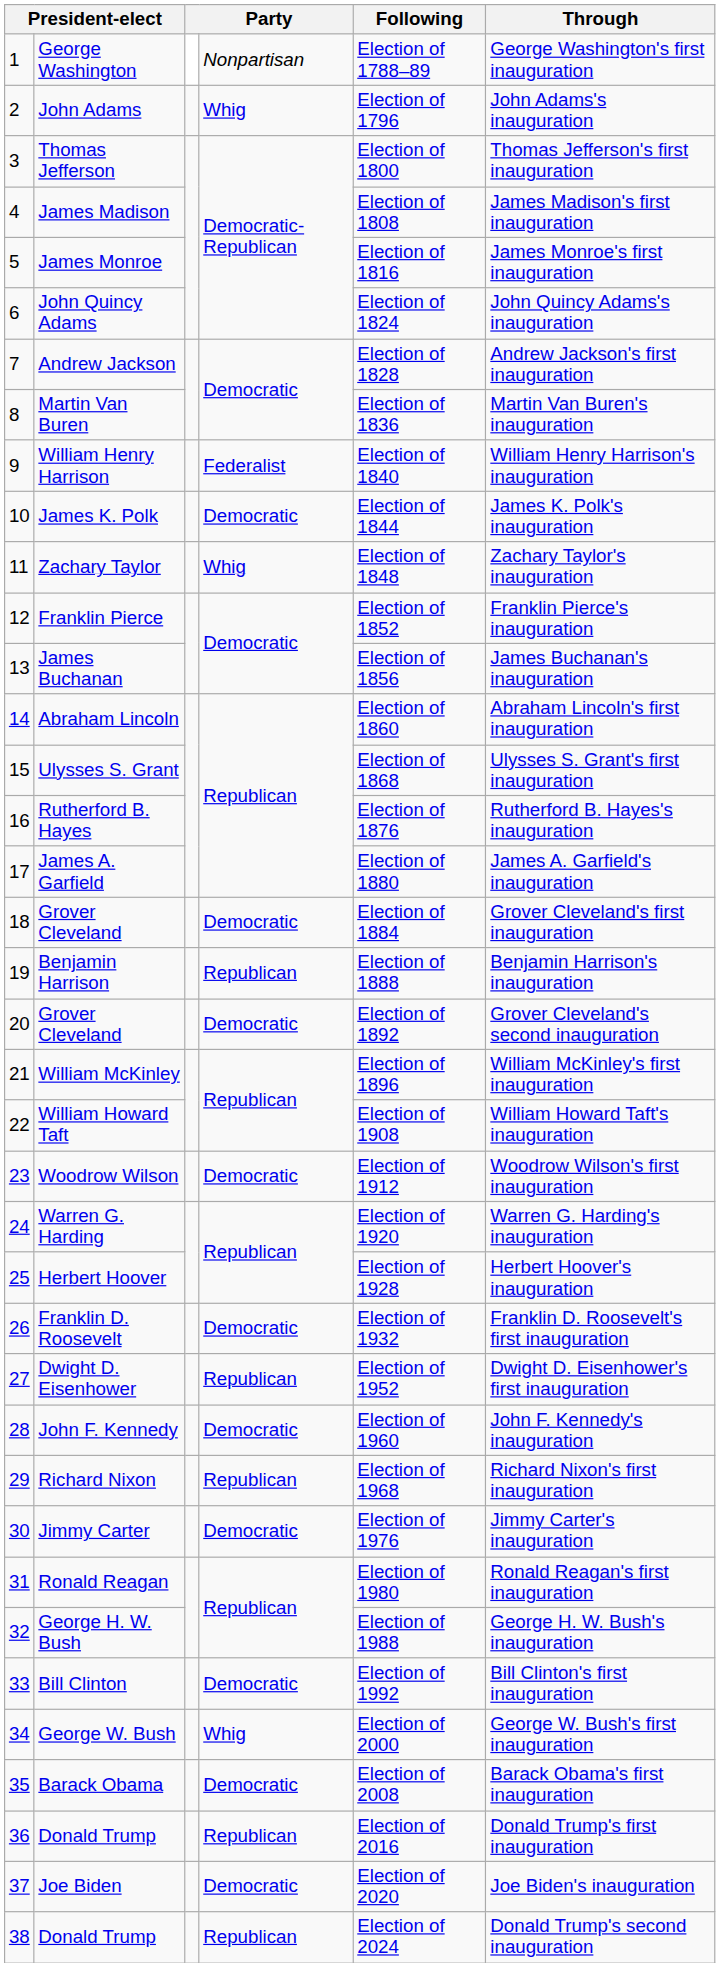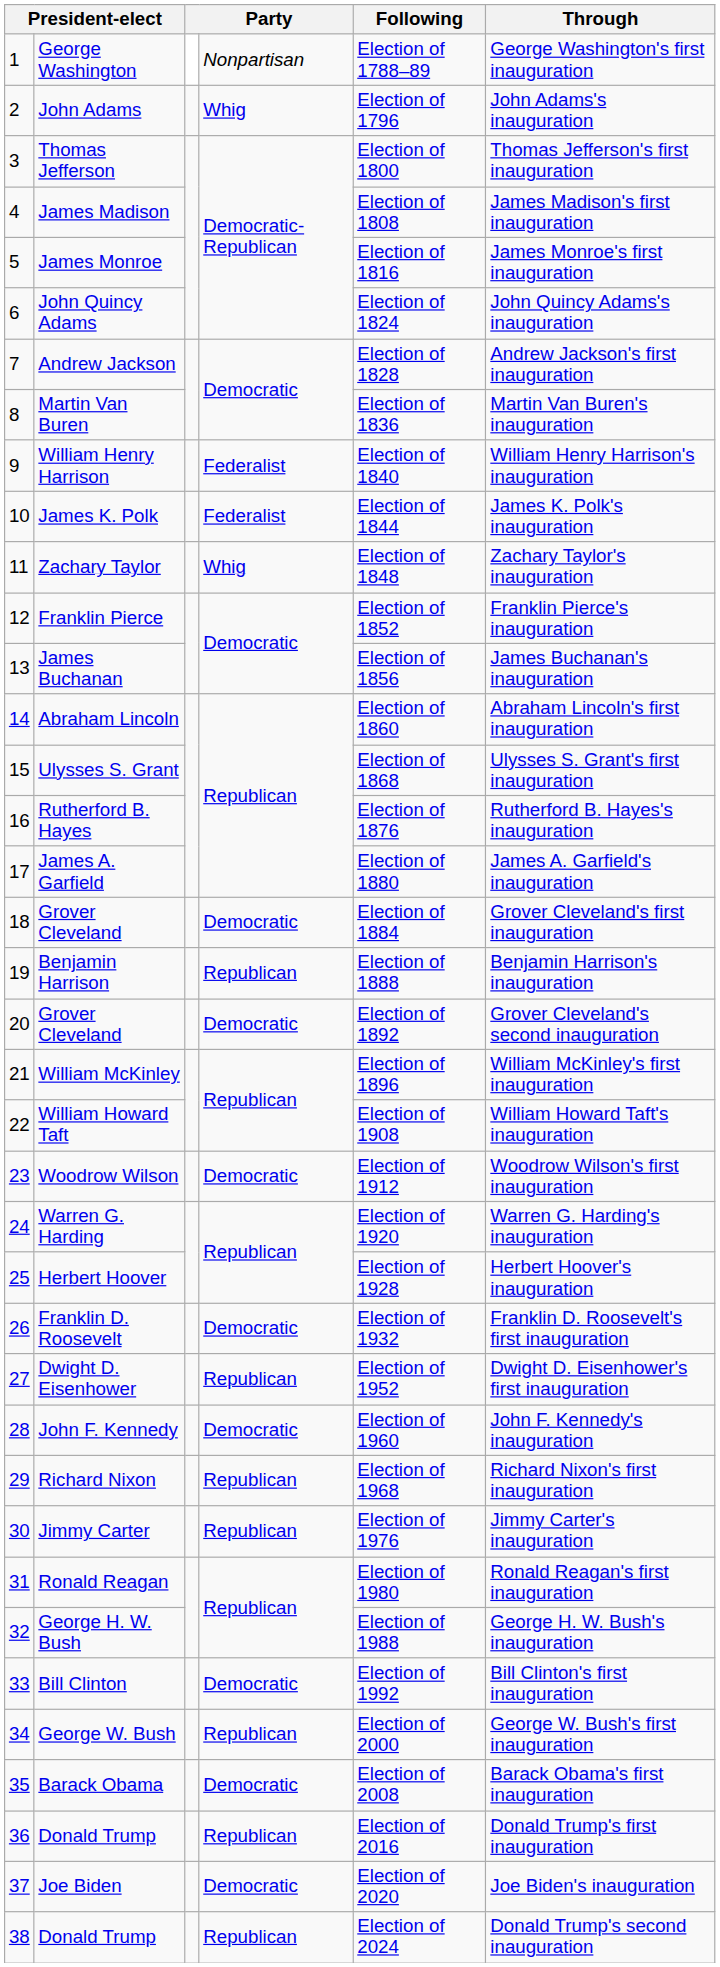James K. Polk | column 4: Democratic -> Federalist
Jimmy Carter | column 4: Democratic -> Republican
George W. Bush | column 4: Whig -> Republican
